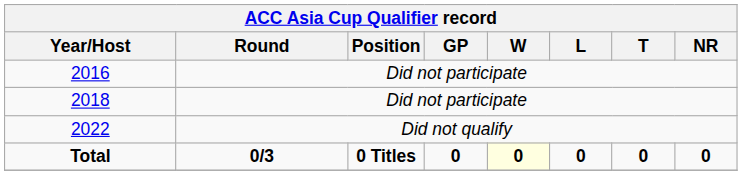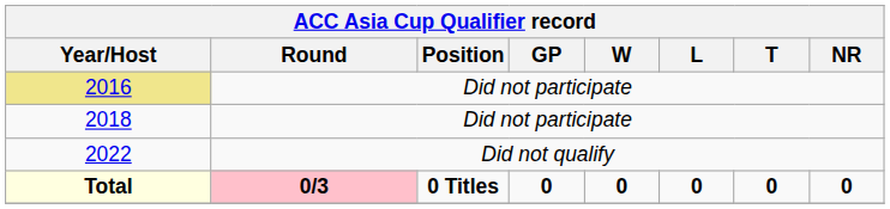2016 | Year/Host: no background -> khaki background
Total | Year/Host: no background -> lightyellow background
Total | Round: no background -> pink background
Total | W: lightyellow background -> no background
